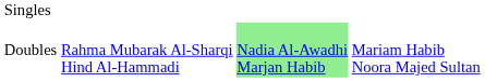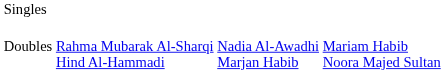Doubles | column 3: lightgreen background -> no background
